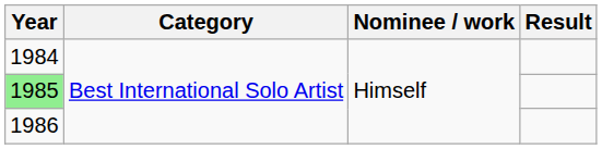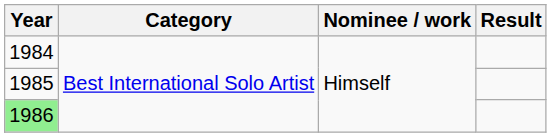1985 | Year: lightgreen background -> no background
1986 | Year: no background -> lightgreen background
